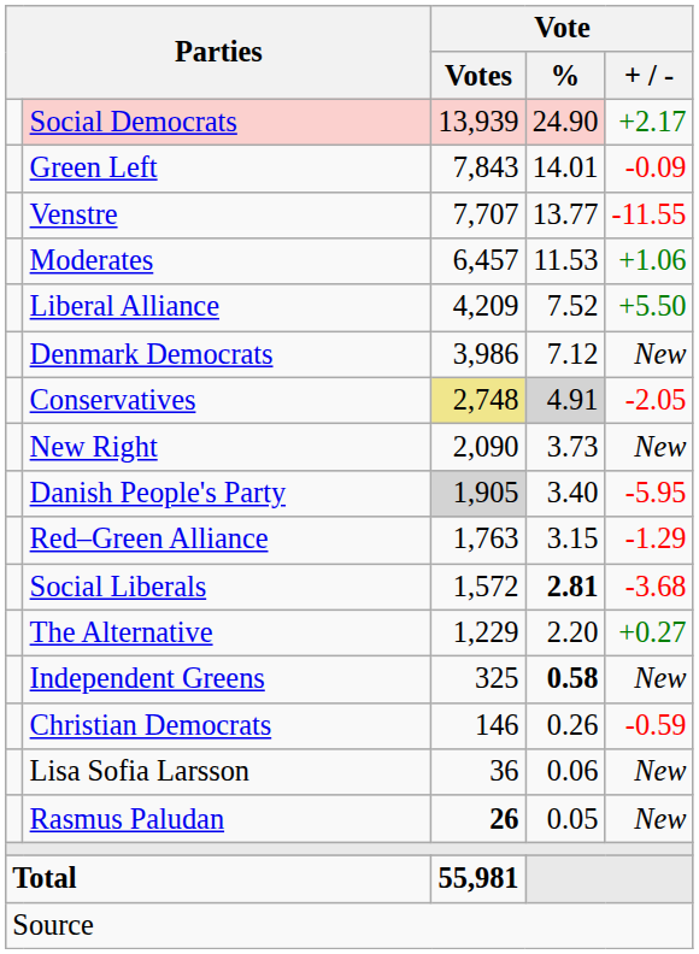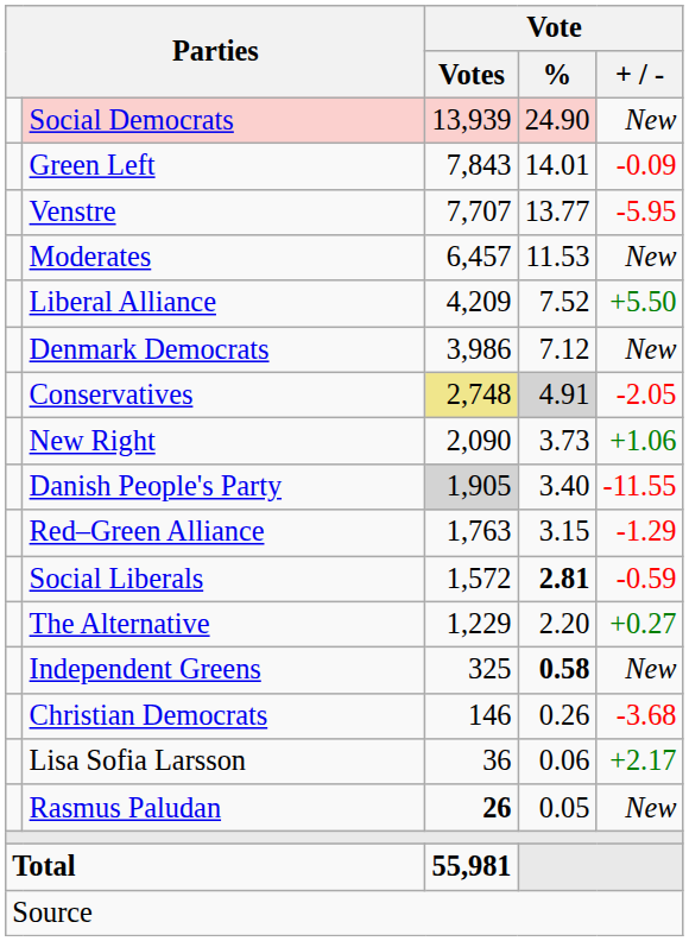Social Democrats | Vote / + / -: +2.17 -> New
Venstre | Vote / + / -: -11.55 -> -5.95
Moderates | Vote / + / -: +1.06 -> New
New Right | Vote / + / -: New -> +1.06
Danish People's Party | Vote / + / -: -5.95 -> -11.55
Social Liberals | Vote / + / -: -3.68 -> -0.59
Christian Democrats | Vote / + / -: -0.59 -> -3.68
Lisa Sofia Larsson | Vote / + / -: New -> +2.17
